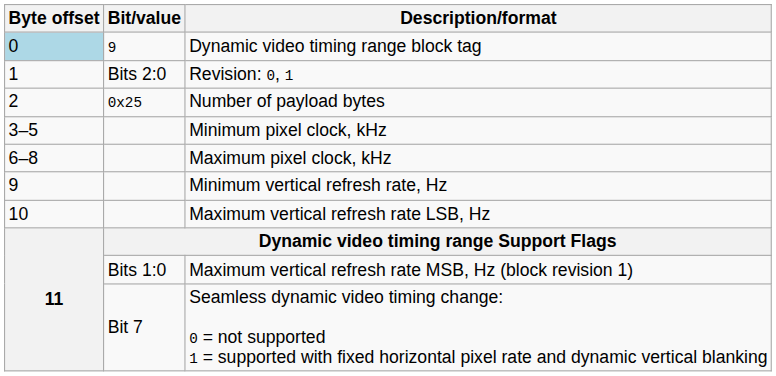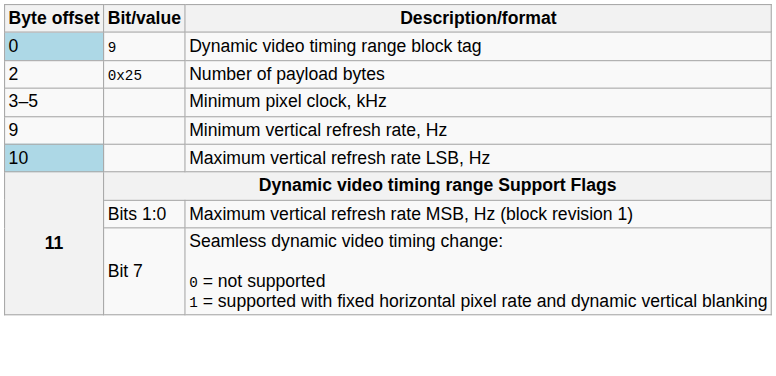- row: 1 | Bits 2:0 | Revision: 0, 1
- row: 6–8 | Maximum pixel clock, kHz
Maximum vertical refresh rate LSB, Hz | Byte offset: no background -> lightblue background
